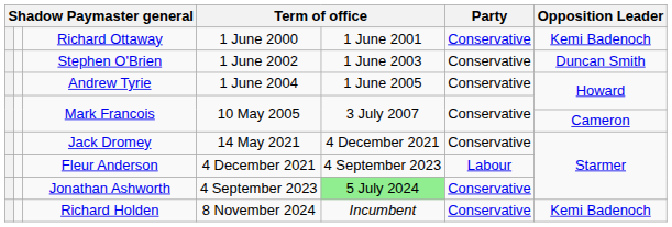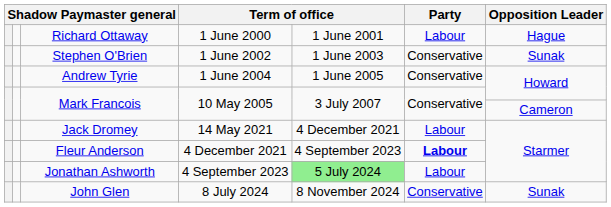Richard Ottaway | Party: Conservative -> Labour
Richard Ottaway | Opposition Leader: Kemi Badenoch -> Hague
Stephen O'Brien | Opposition Leader: Duncan Smith -> Sunak
Jack Dromey | Party: Conservative -> Labour
Fleur Anderson | Party: normal -> bold
Jonathan Ashworth | Party: Conservative -> Labour
+ row: John Glen | 8 July 2024 | 8 November 2024 | Conservative | Sunak
- row: Richard Holden | 8 November 2024 | Incumbent | Conservative | Kemi Badenoch
